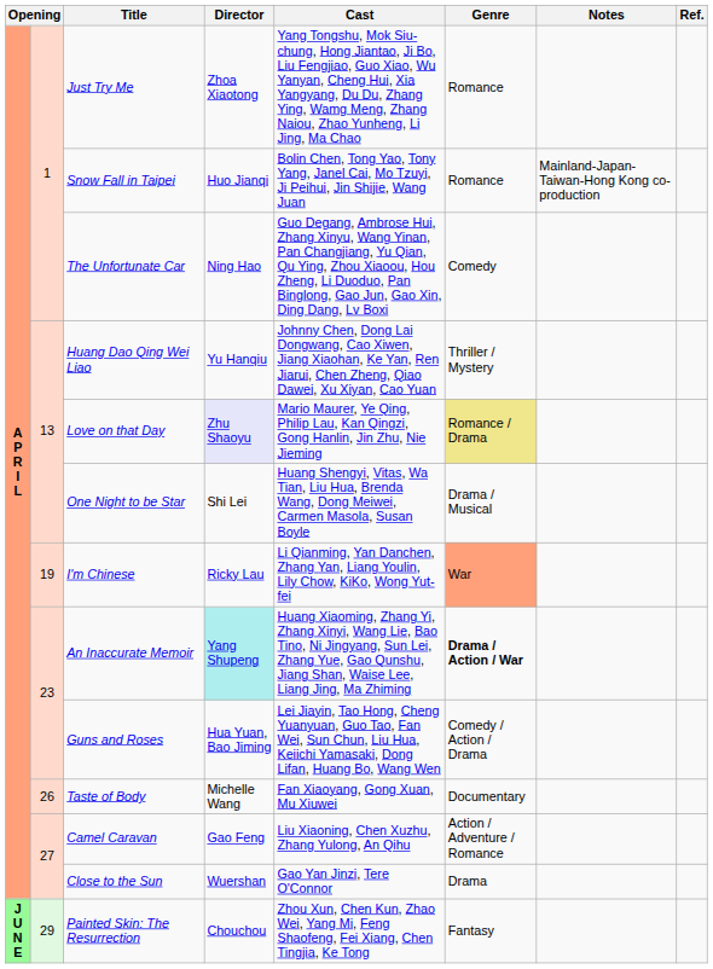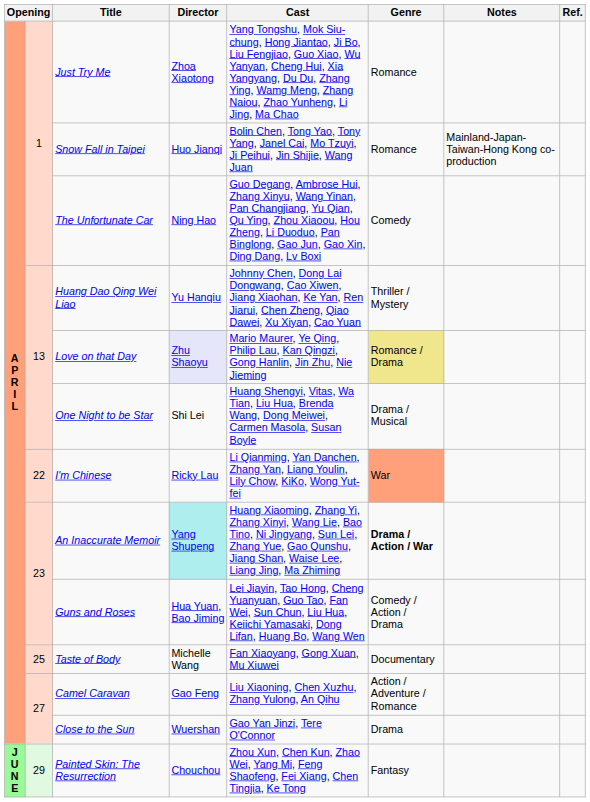I'm Chinese | column 2: 19 -> 22
Taste of Body | column 2: 26 -> 25
